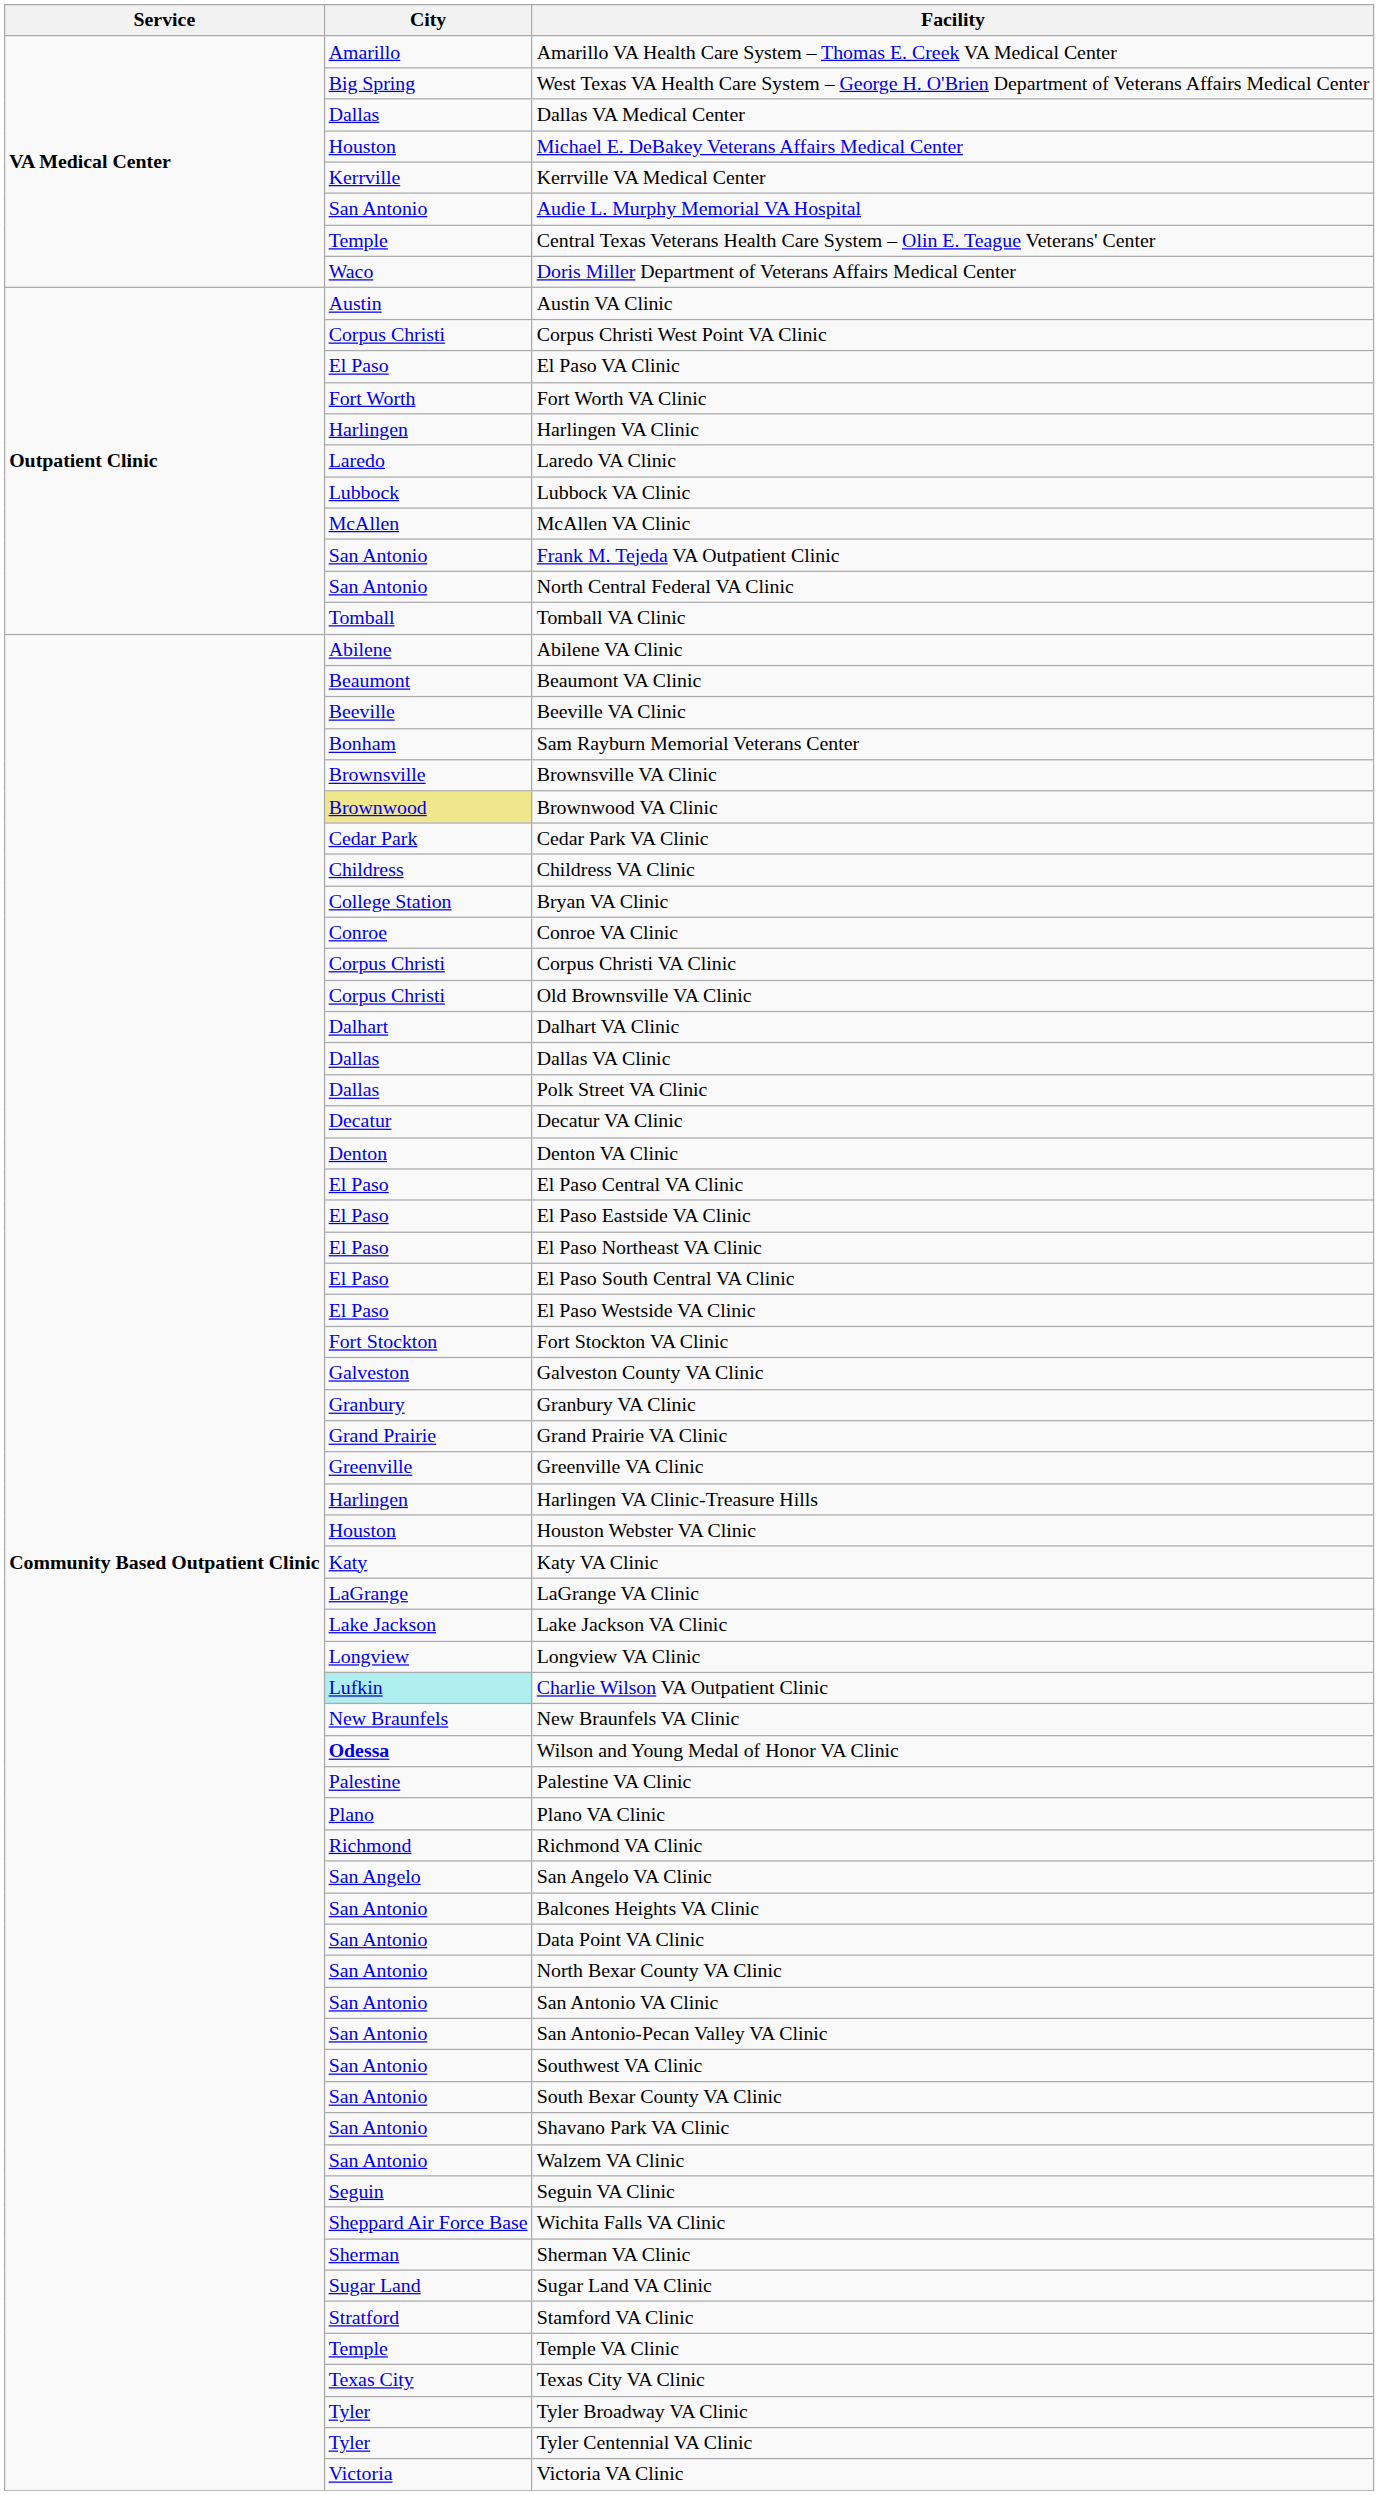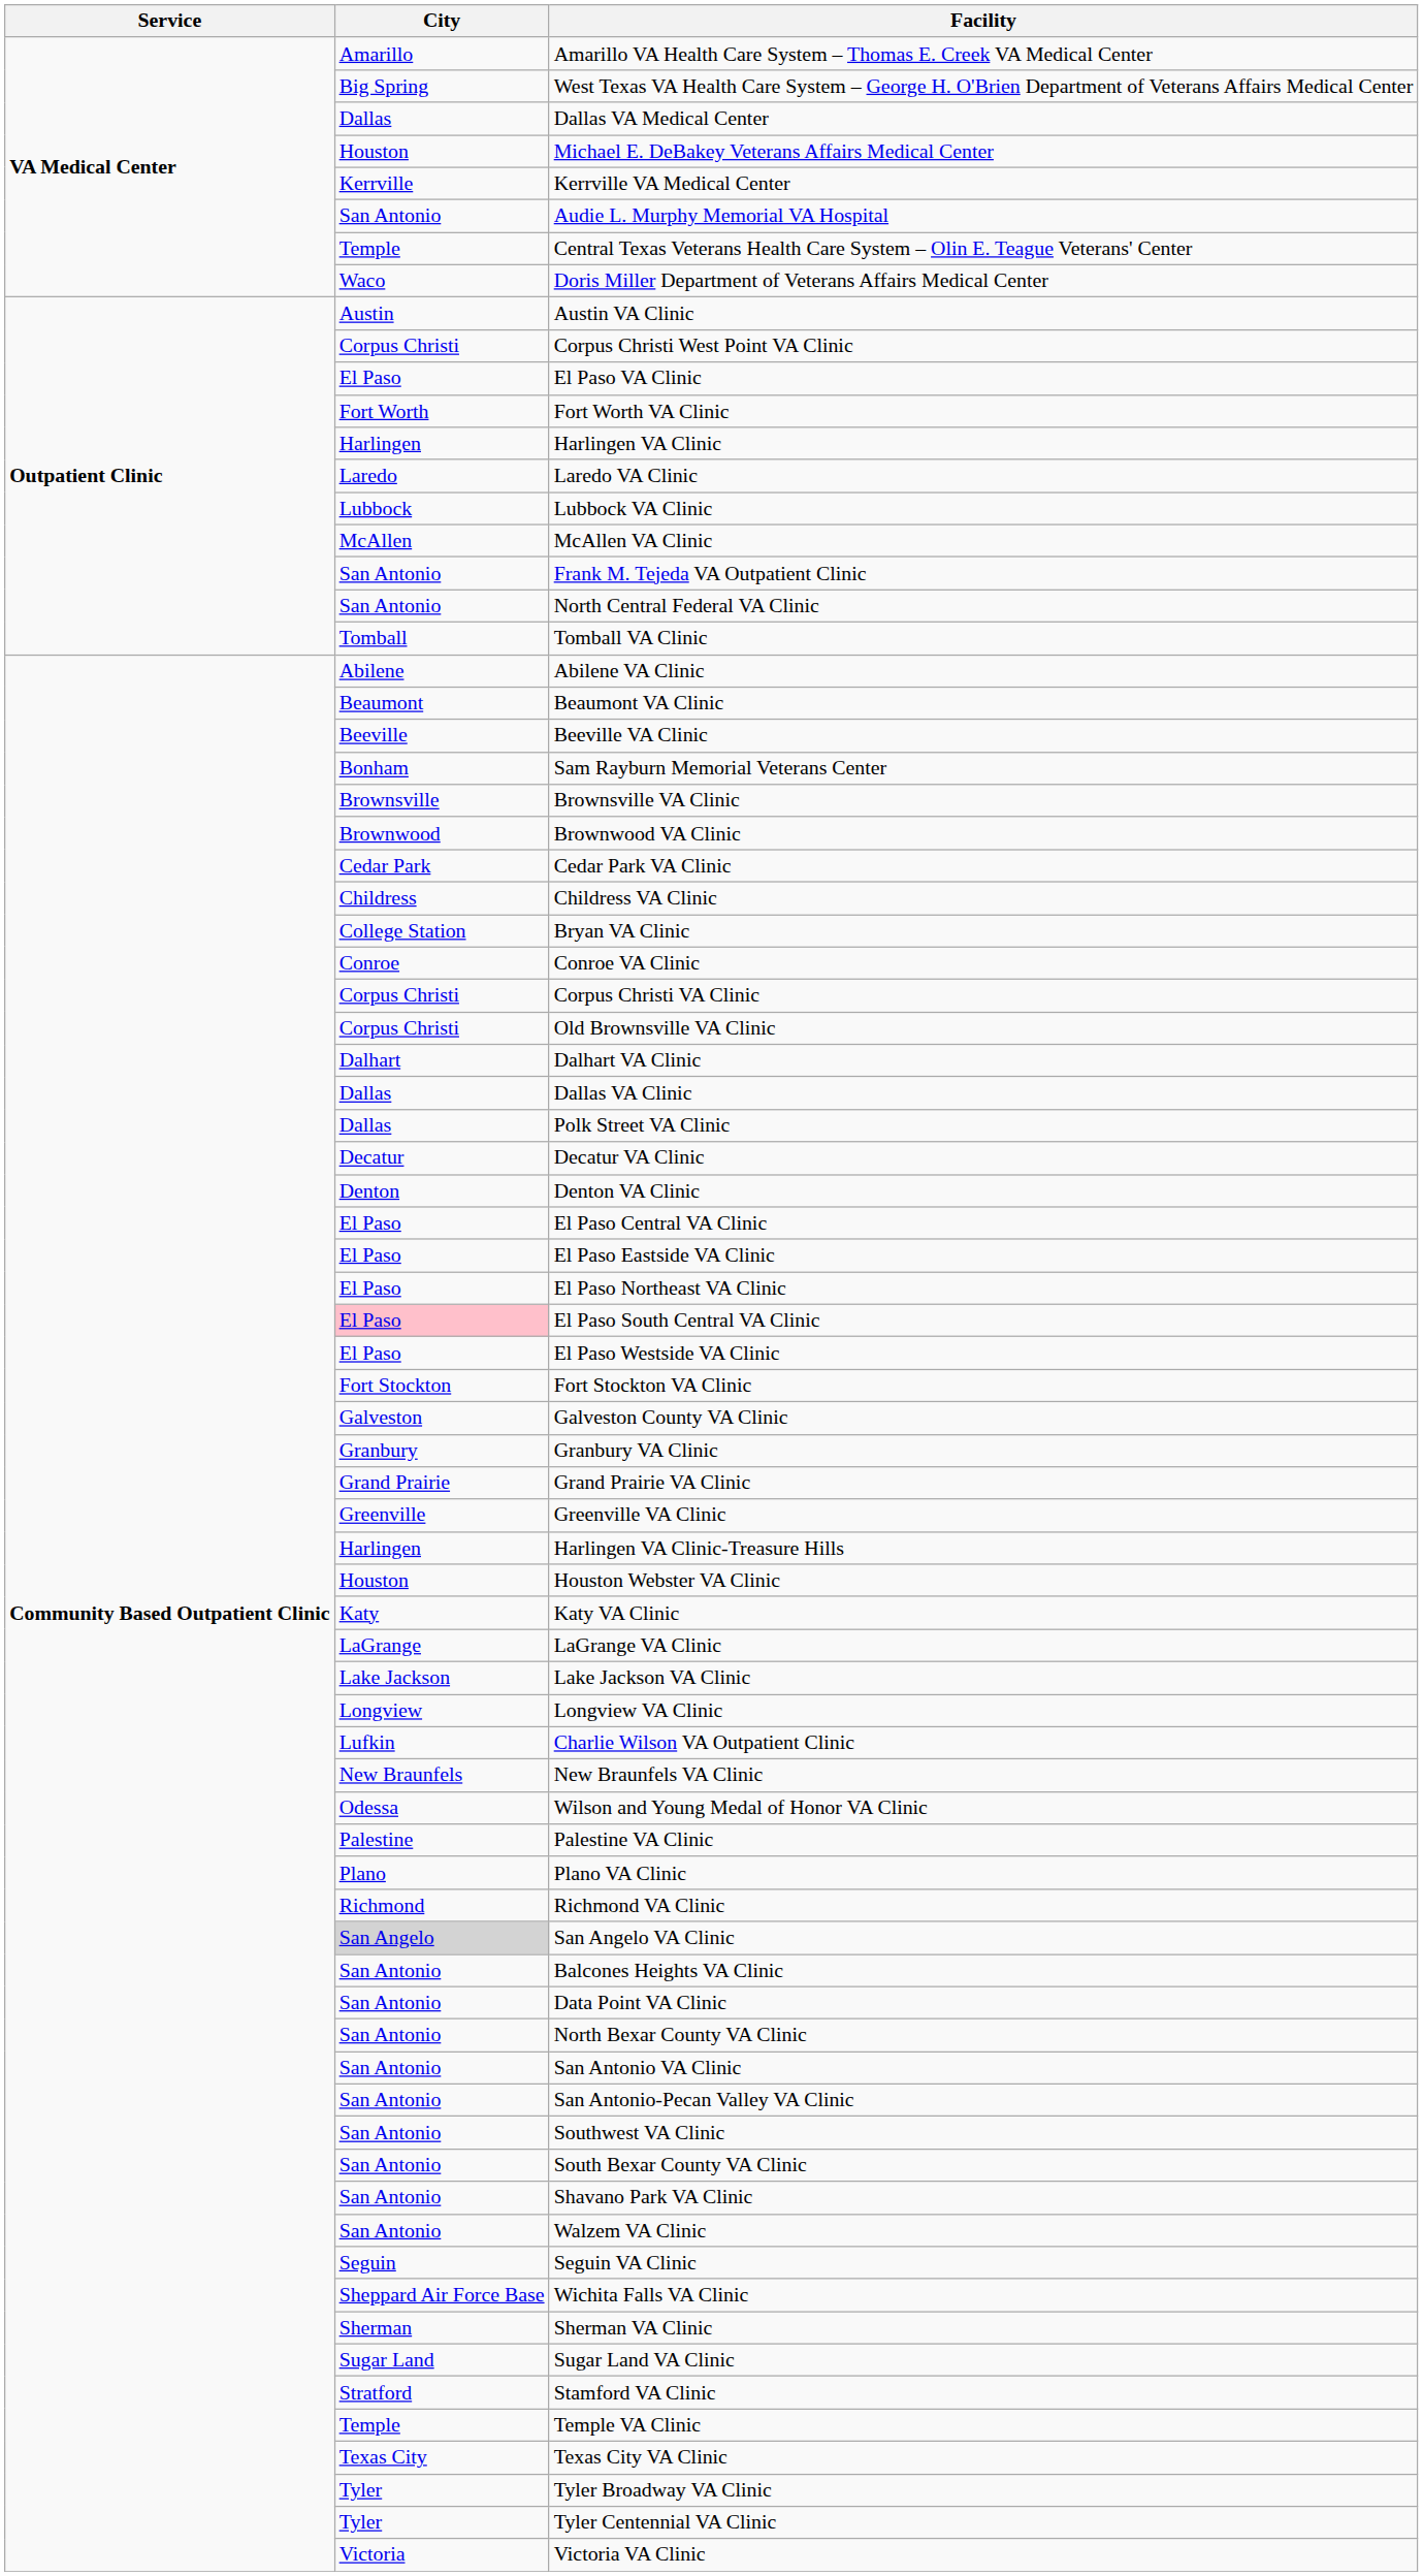Brownwood VA Clinic | City: khaki background -> no background
El Paso South Central VA Clinic | City: no background -> pink background
Charlie Wilson VA Outpatient Clinic | City: paleturquoise background -> no background
Wilson and Young Medal of Honor VA Clinic | City: bold -> normal
San Angelo VA Clinic | City: no background -> lightgrey background
